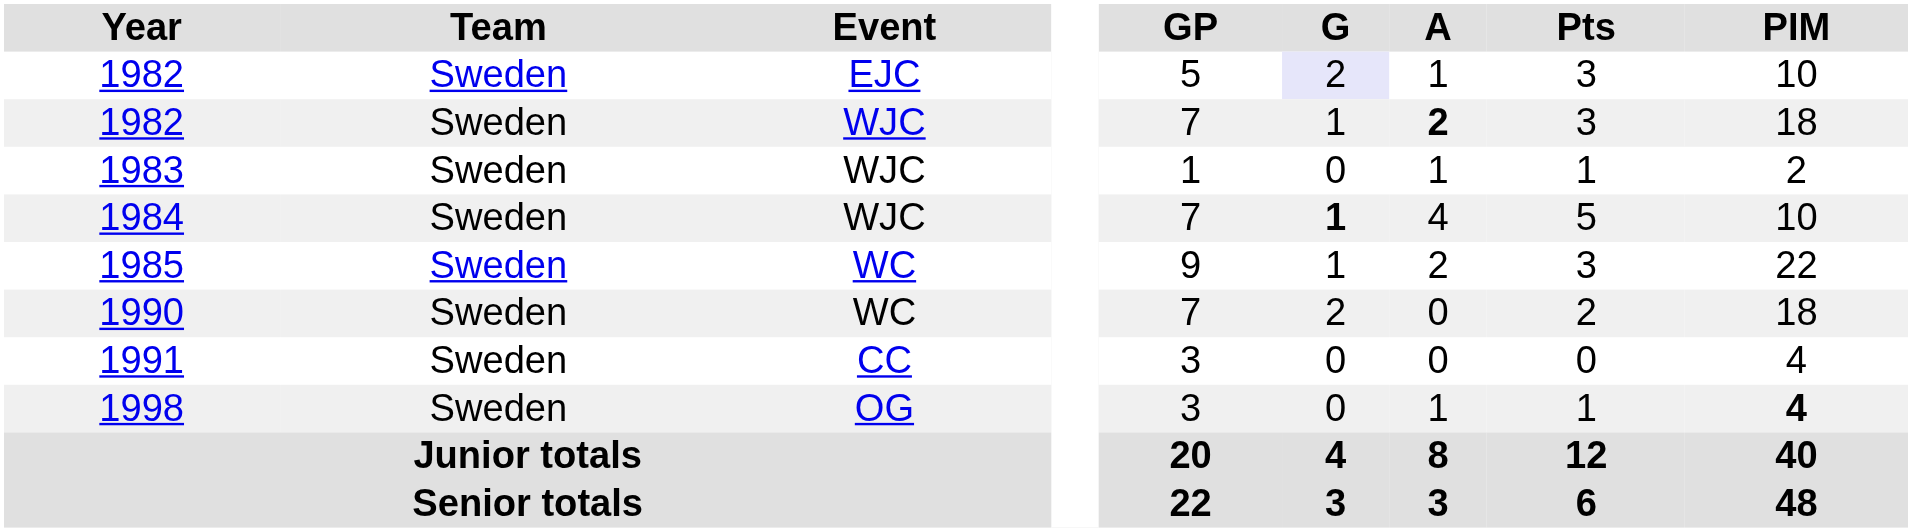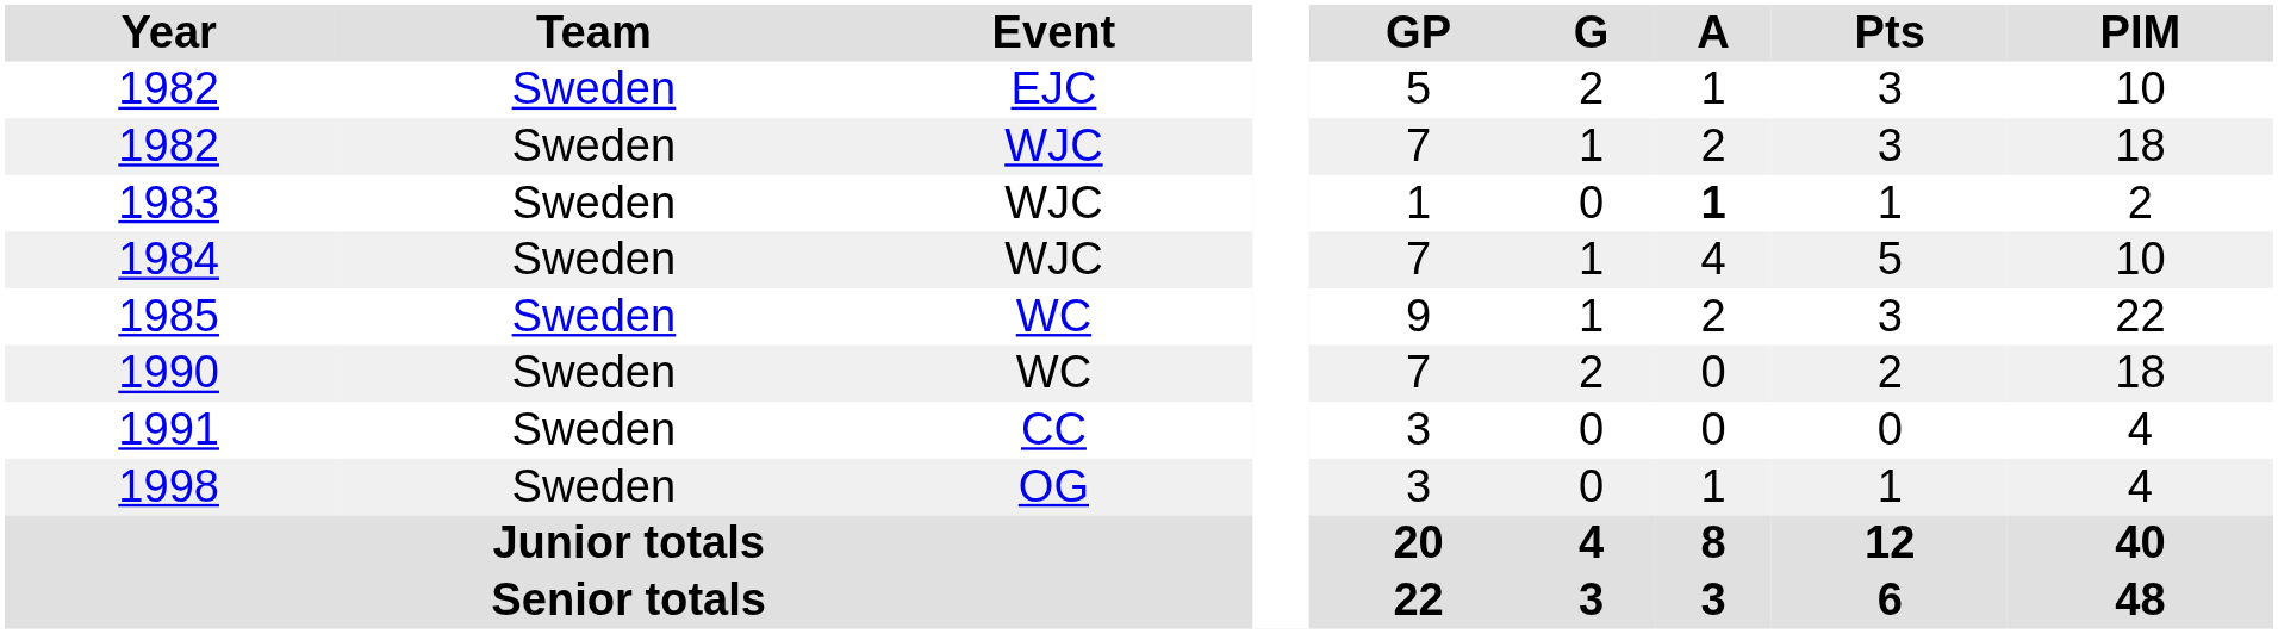1982 / EJC | G: lavender background -> no background
1982 / WJC | A: bold -> normal
1983 | A: normal -> bold
1984 | G: bold -> normal
1998 | PIM: bold -> normal
